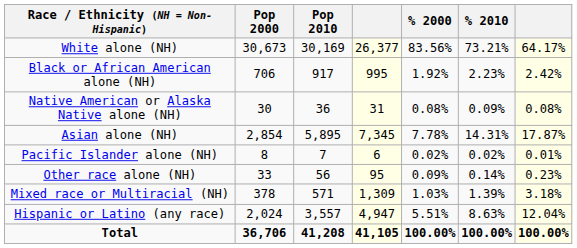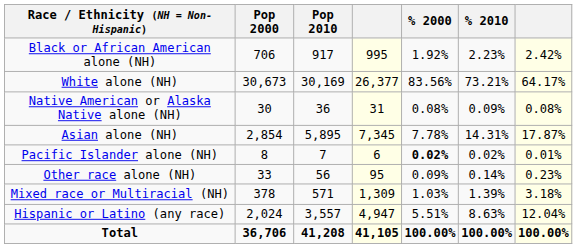rows swapped: White alone (NH) <-> Black or African American alone (NH)
Pacific Islander alone (NH) | % 2000: normal -> bold
